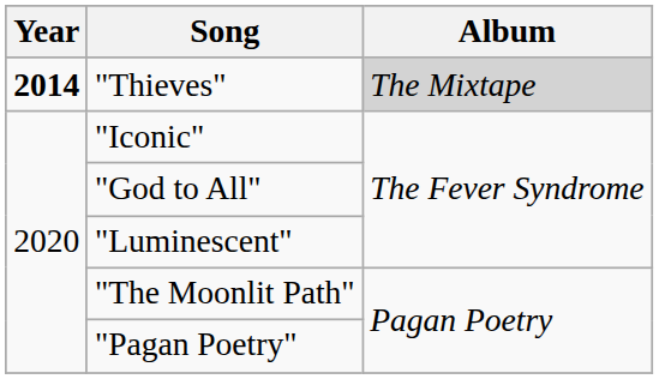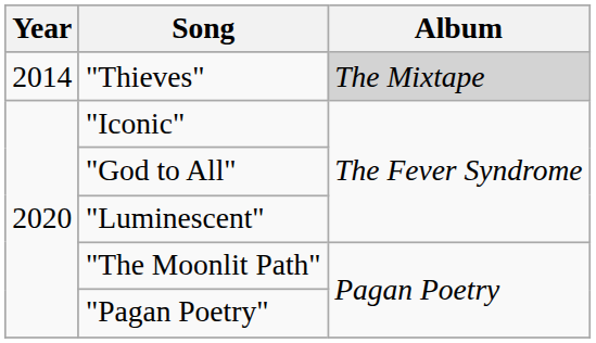"Thieves" | Year: bold -> normal
